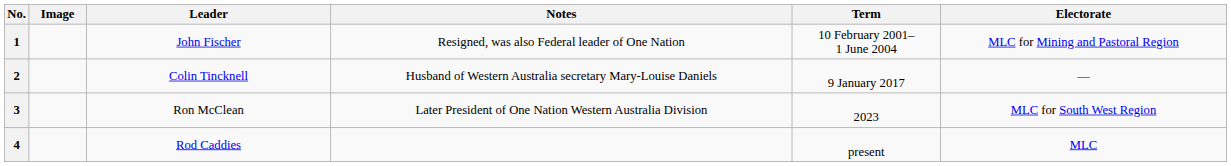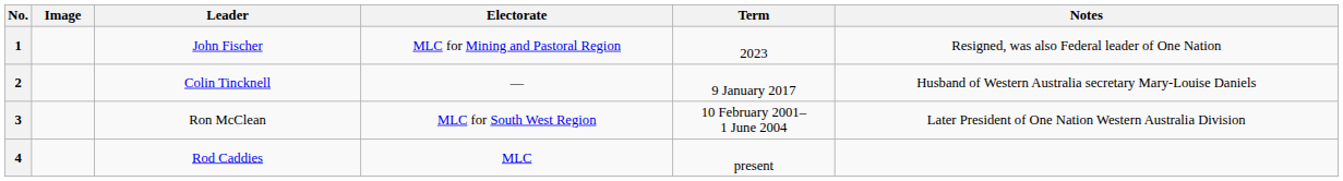columns swapped: Electorate <-> Notes
1 | Term: 10 February 2001– 1 June 2004 -> 2023
3 | Term: 2023 -> 10 February 2001– 1 June 2004
